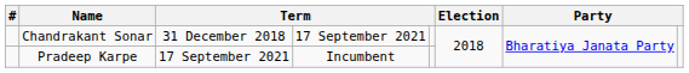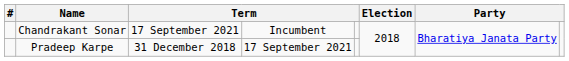Chandrakant Sonar | column 3: 31 December 2018 -> 17 September 2021
Chandrakant Sonar | column 4: 17 September 2021 -> Incumbent
Pradeep Karpe | column 3: 17 September 2021 -> 31 December 2018
Pradeep Karpe | column 4: Incumbent -> 17 September 2021
